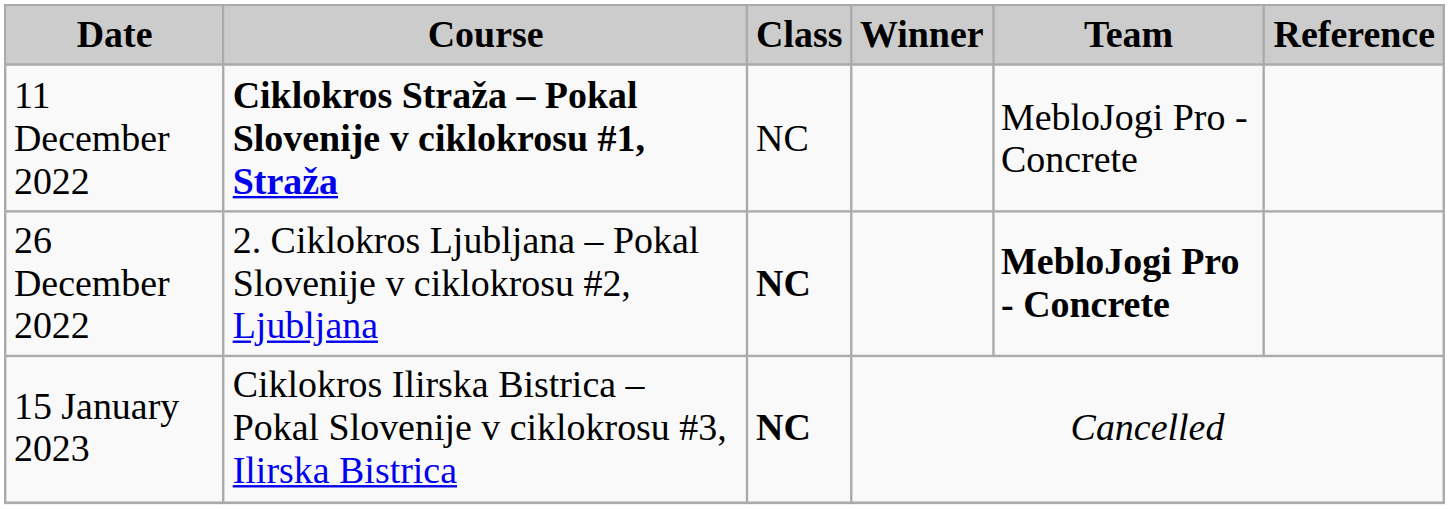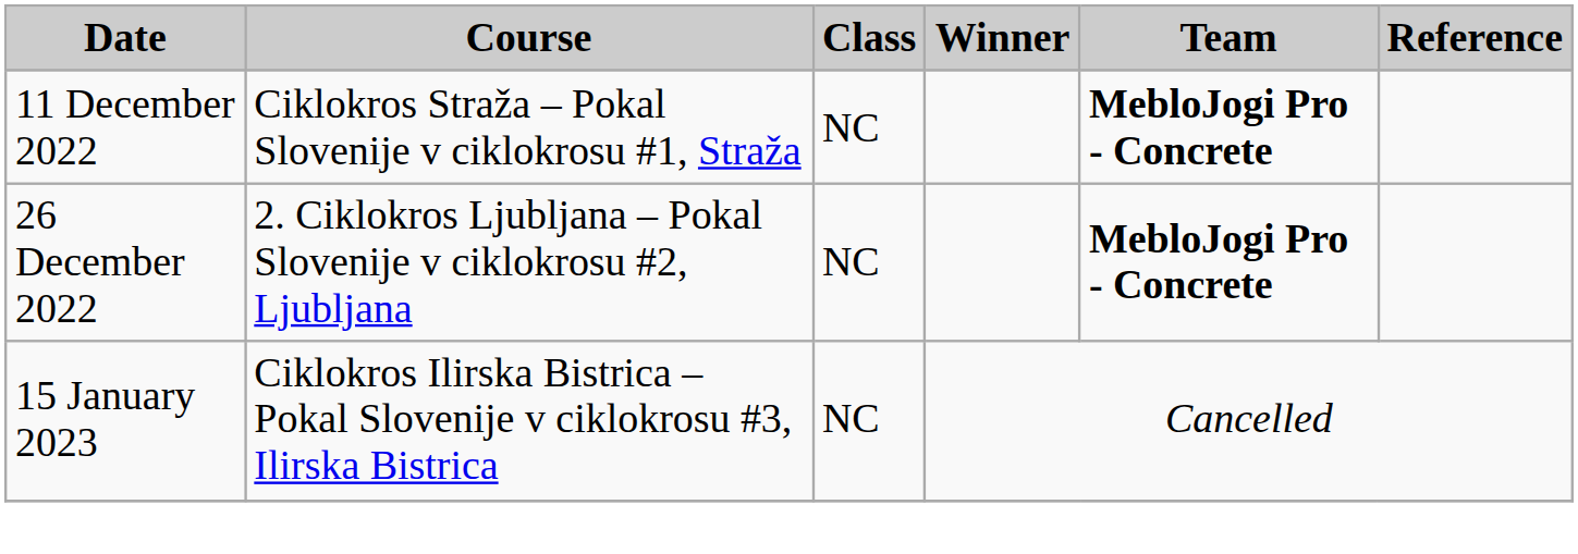11 December 2022 | Course: bold -> normal
11 December 2022 | Team: normal -> bold
26 December 2022 | Class: bold -> normal
15 January 2023 | Class: bold -> normal
